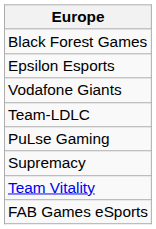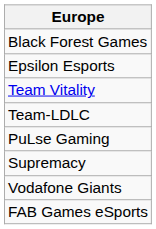row 4 | column 1: Vodafone Giants -> Team Vitality
row 8 | column 1: Team Vitality -> Vodafone Giants
